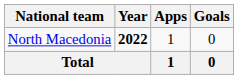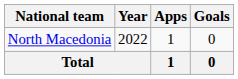North Macedonia | Year: bold -> normal
